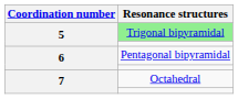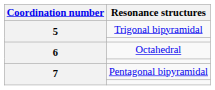row 2 | Resonance structures: lightgreen background -> no background
row 4 | Resonance structures: Pentagonal bipyramidal -> Octahedral
row 6 | Resonance structures: Octahedral -> Pentagonal bipyramidal
